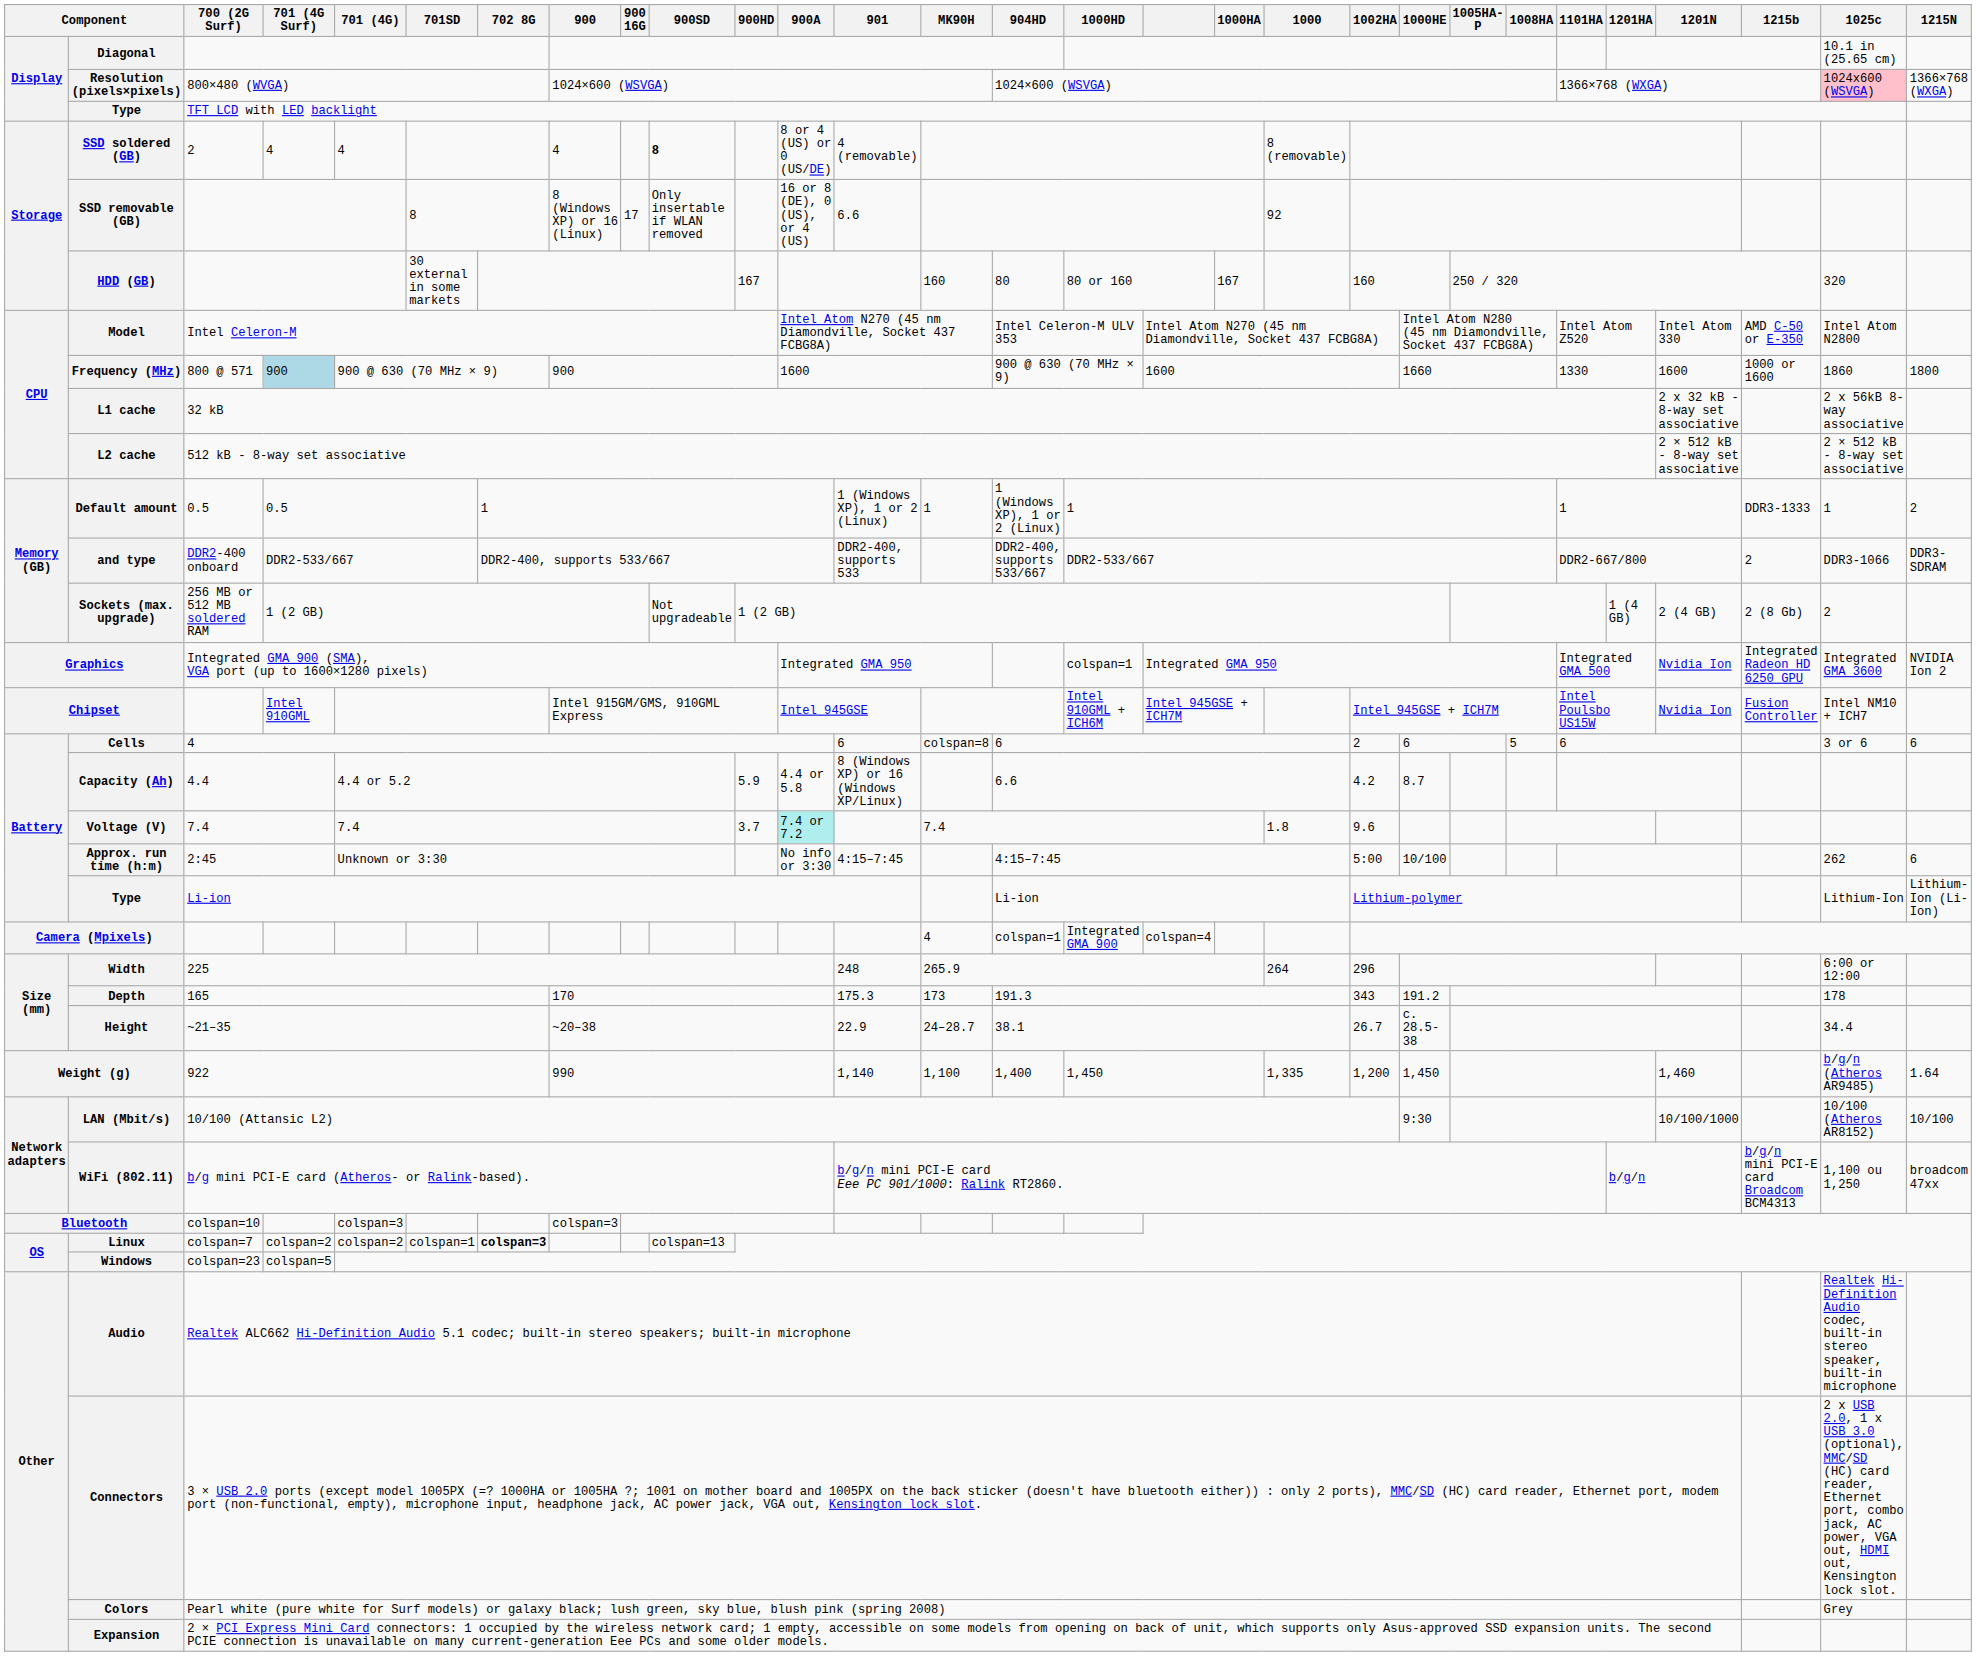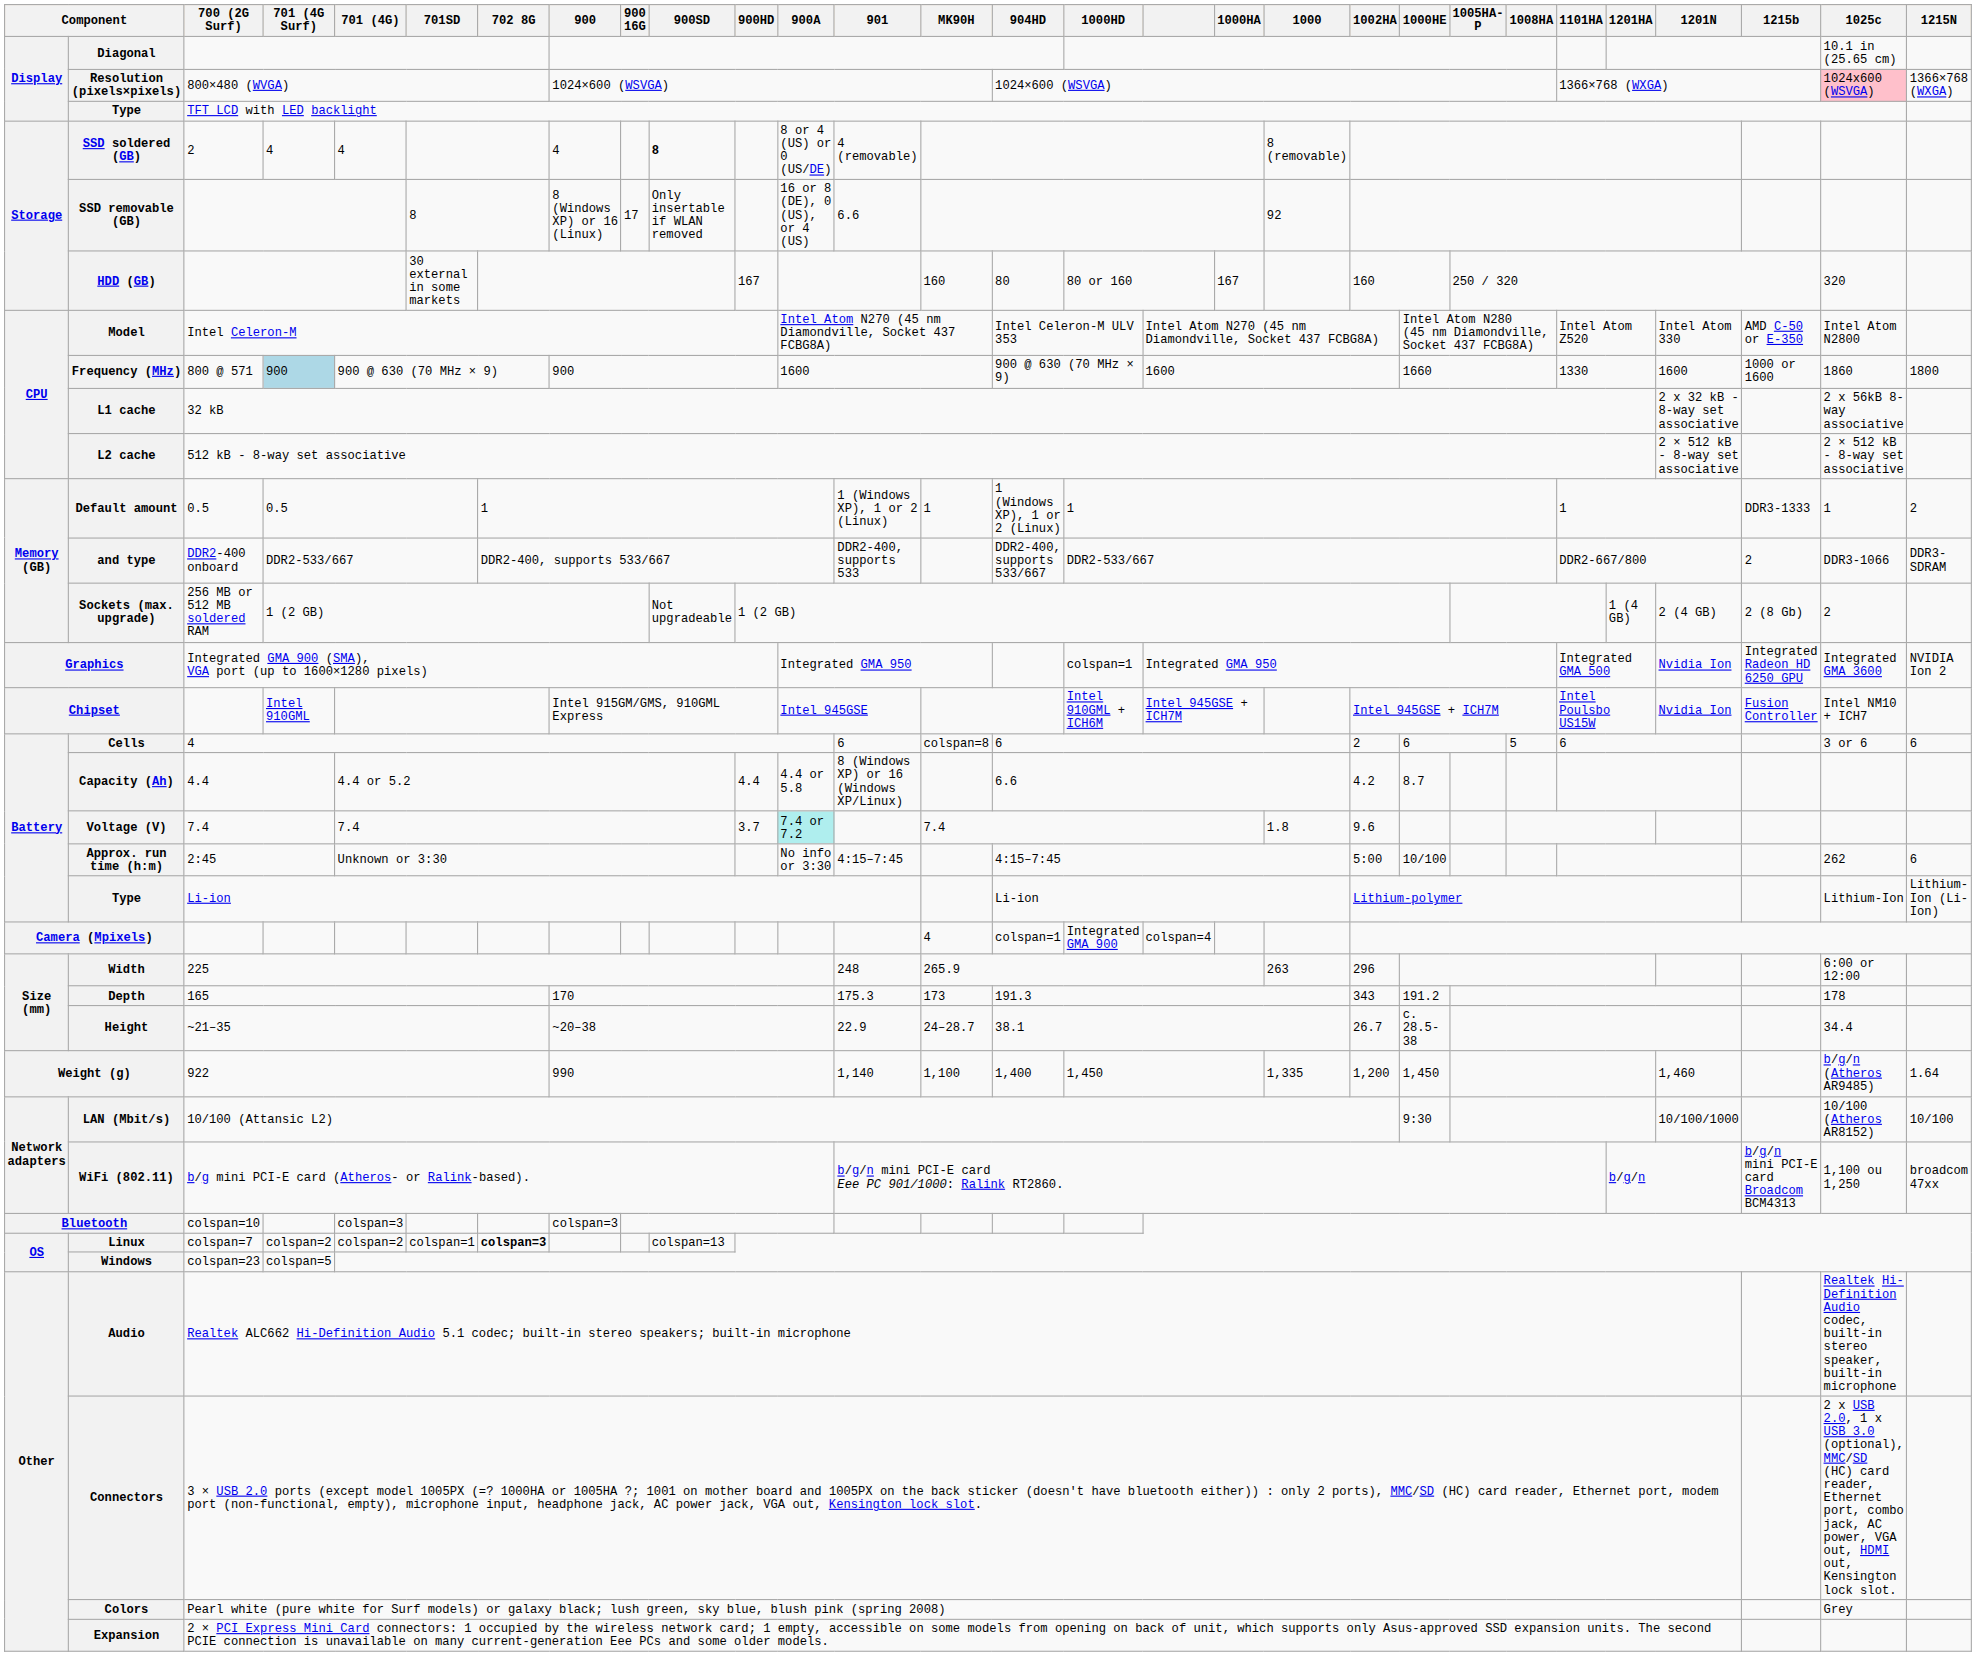Capacity (Ah) | 900HD: 5.9 -> 4.4
Width | 1000: 264 -> 263
